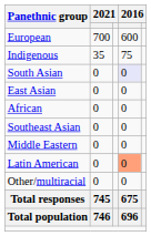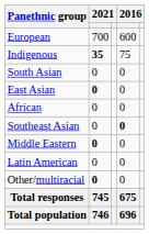Indigenous | column 2: normal -> bold
South Asian | column 4: lavender background -> no background
East Asian | column 2: normal -> bold
Southeast Asian | column 4: normal -> bold
Middle Eastern | column 2: normal -> bold
Latin American | column 4: lightsalmon background -> no background
Other/multiracial | column 2: normal -> bold
